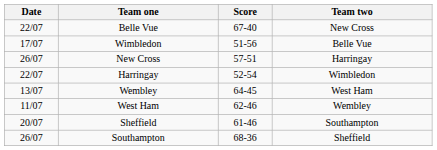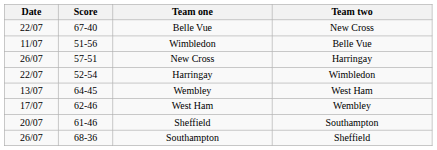columns swapped: Team one <-> Score
row 3 | Date: 17/07 -> 11/07
row 7 | Date: 11/07 -> 17/07
